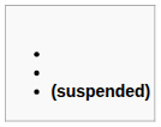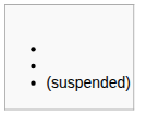row 1 | column 1: bold -> normal
